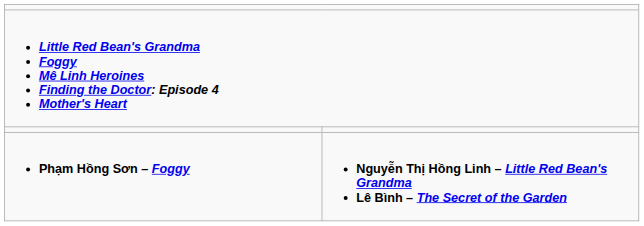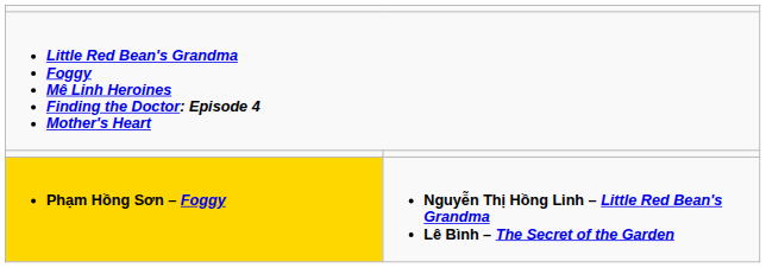row 4 | column 1: no background -> gold background
